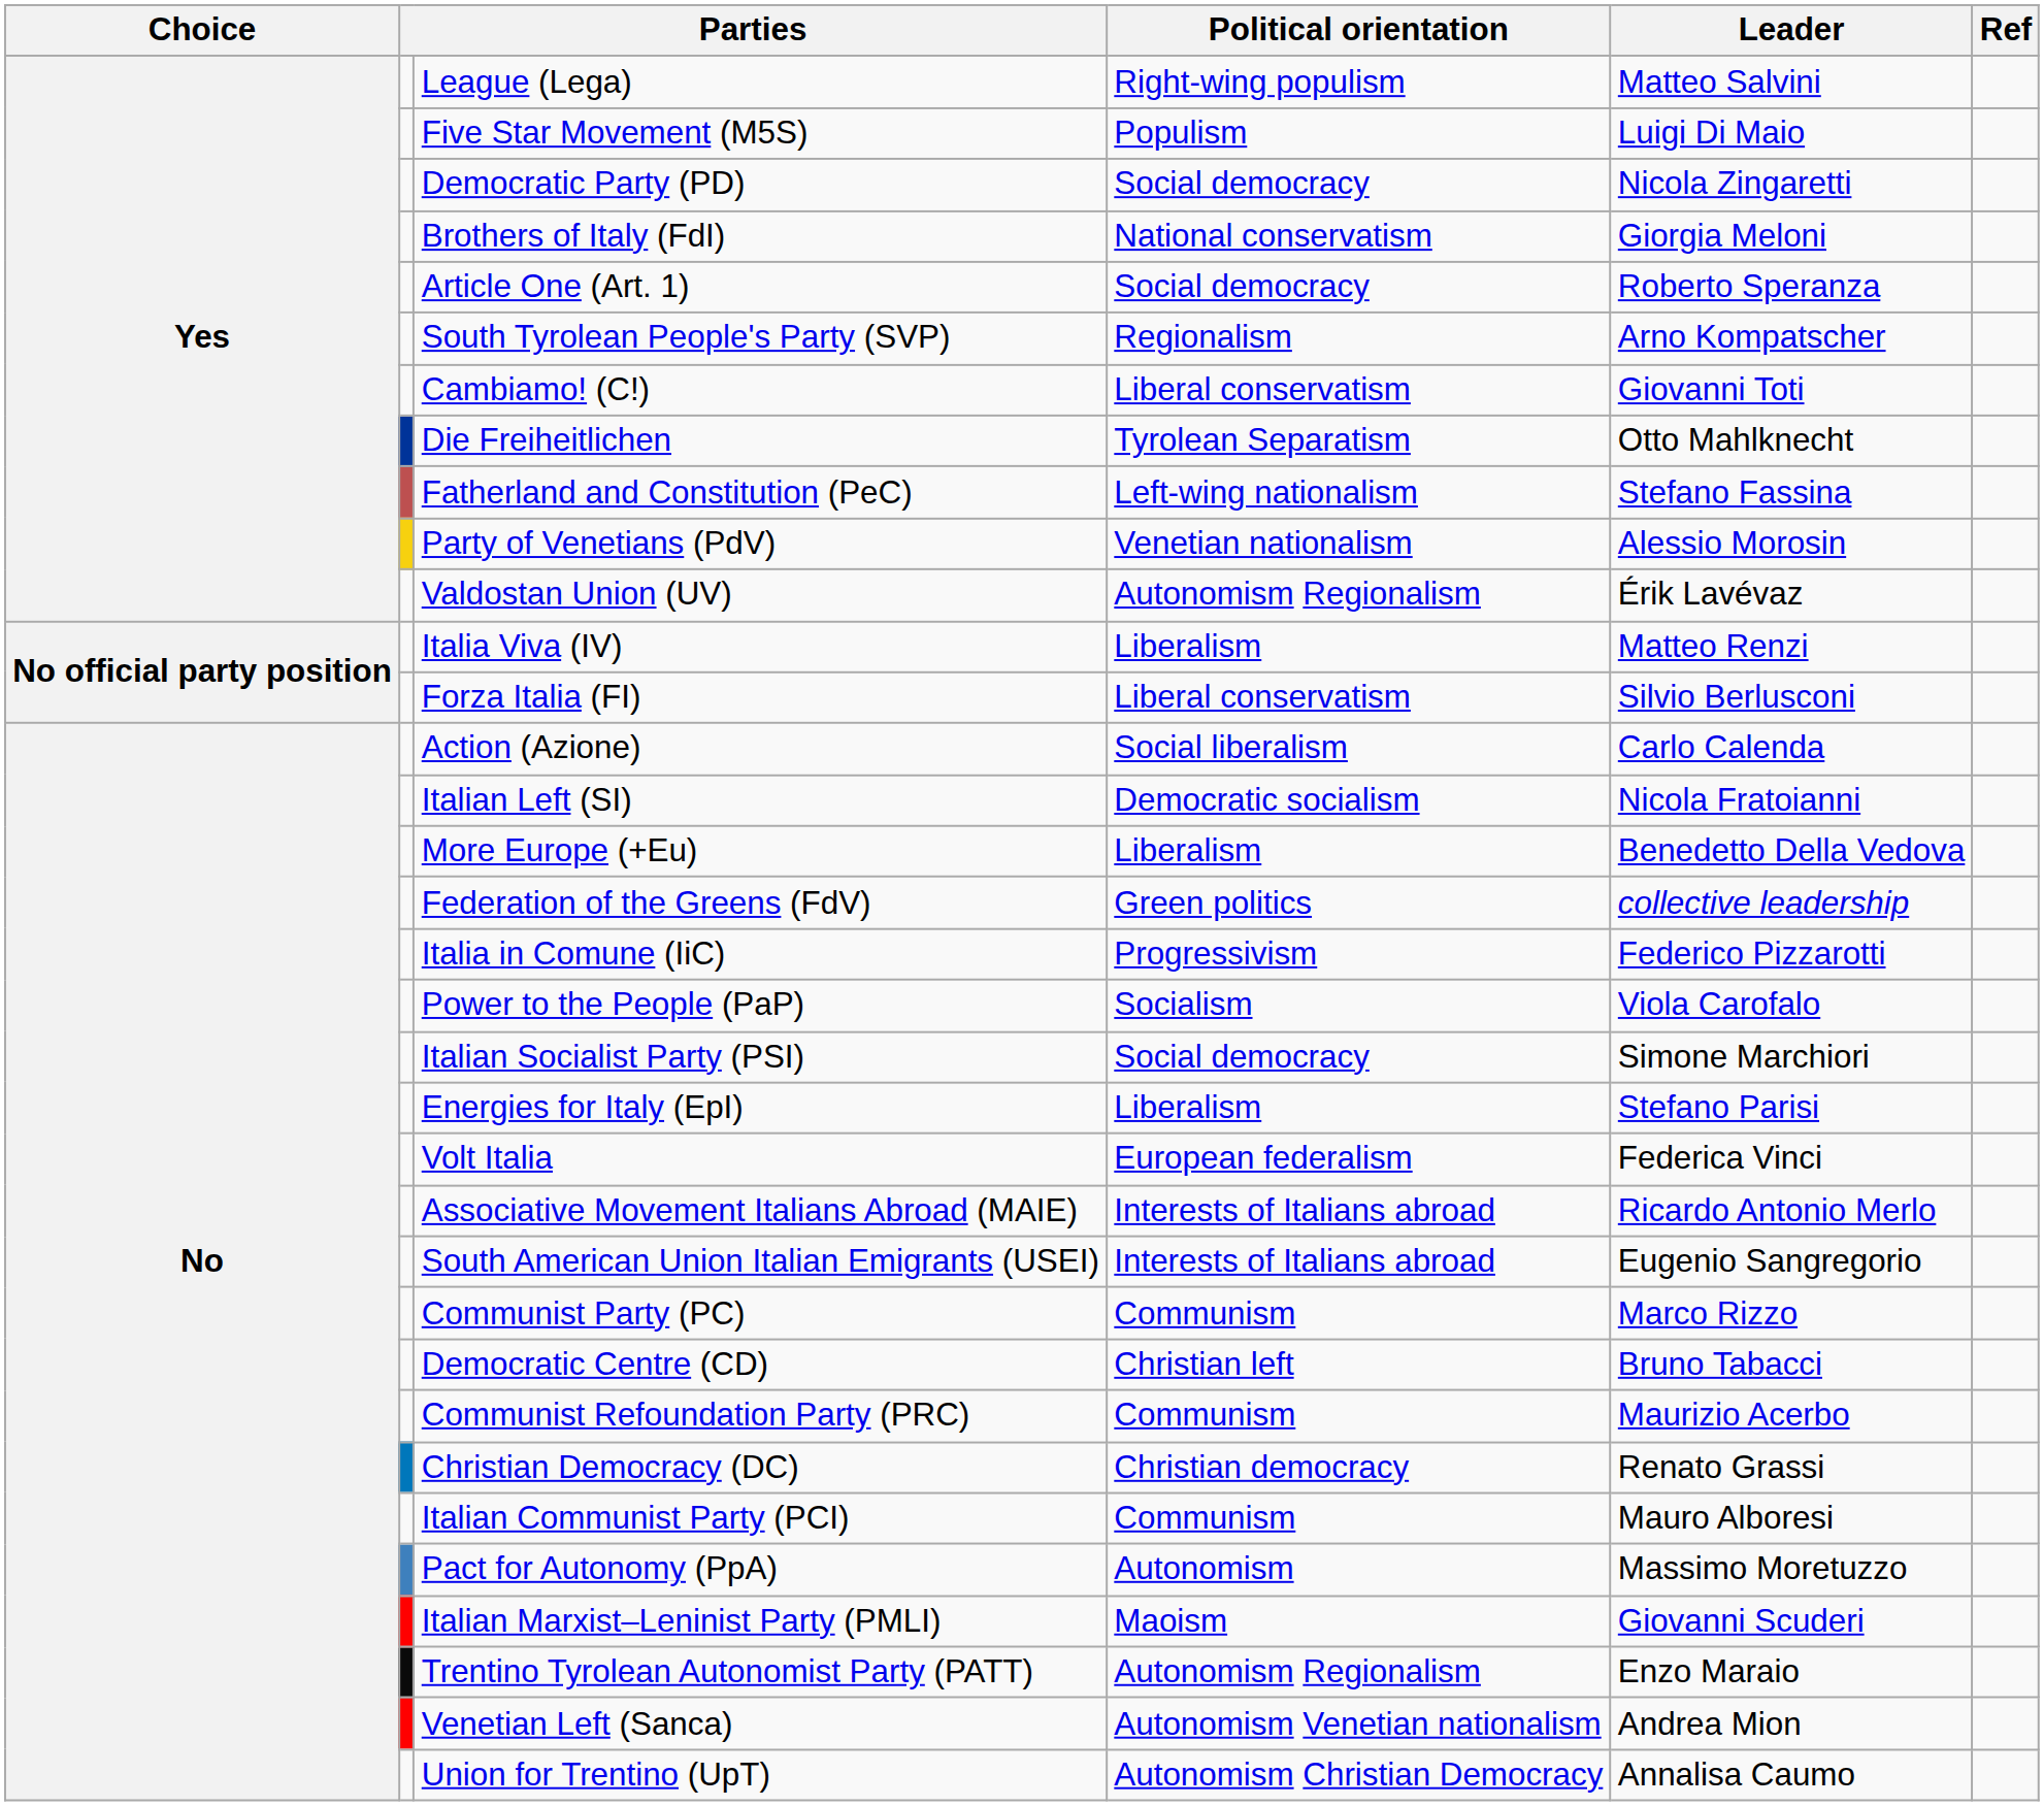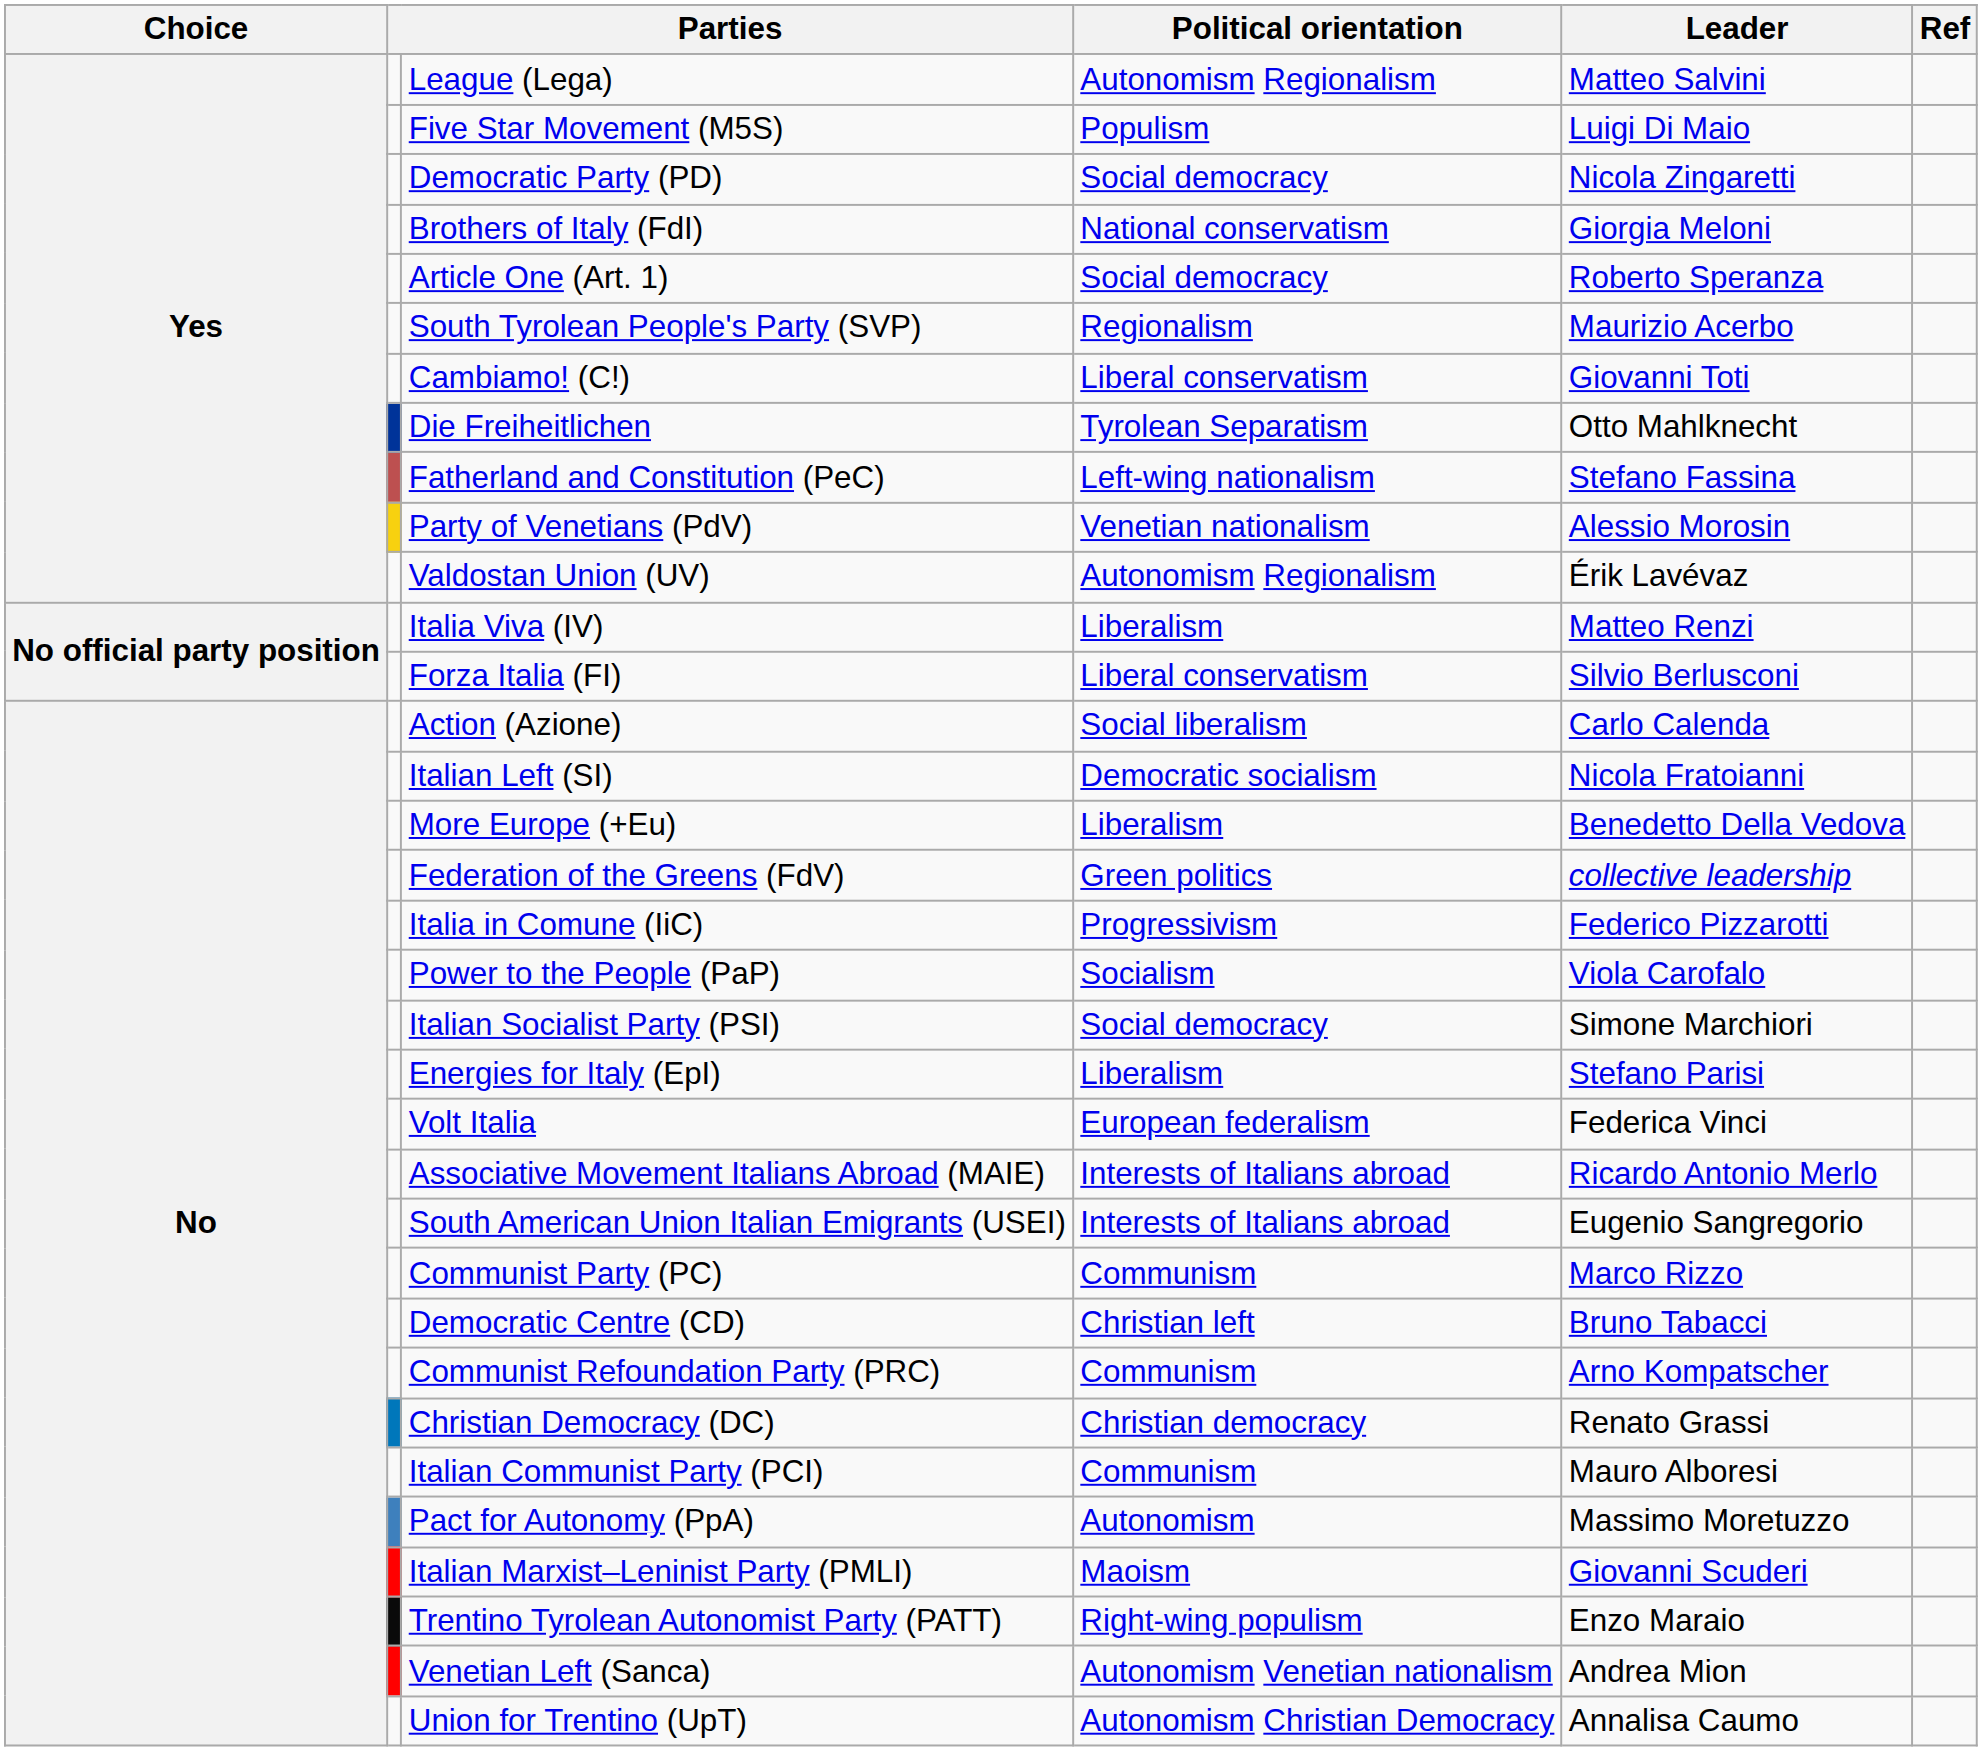League (Lega) | Political orientation: Right-wing populism -> Autonomism Regionalism
South Tyrolean People's Party (SVP) | Leader: Arno Kompatscher -> Maurizio Acerbo
Communist Refoundation Party (PRC) | Leader: Maurizio Acerbo -> Arno Kompatscher
Trentino Tyrolean Autonomist Party (PATT) | Political orientation: Autonomism Regionalism -> Right-wing populism
